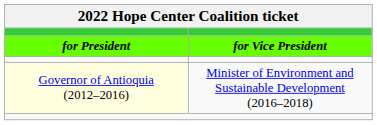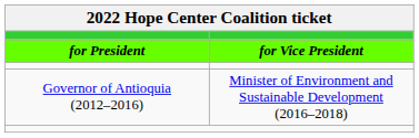Governor of Antioquia (2012–2016) | column 1: lightyellow background -> no background
